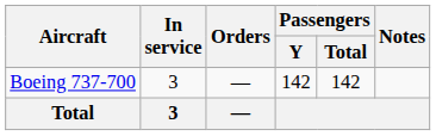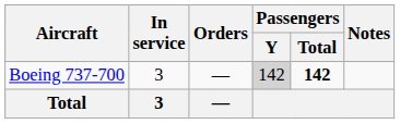Boeing 737-700 | Passengers / Y: no background -> lightgrey background
Boeing 737-700 | Passengers / Total: normal -> bold
